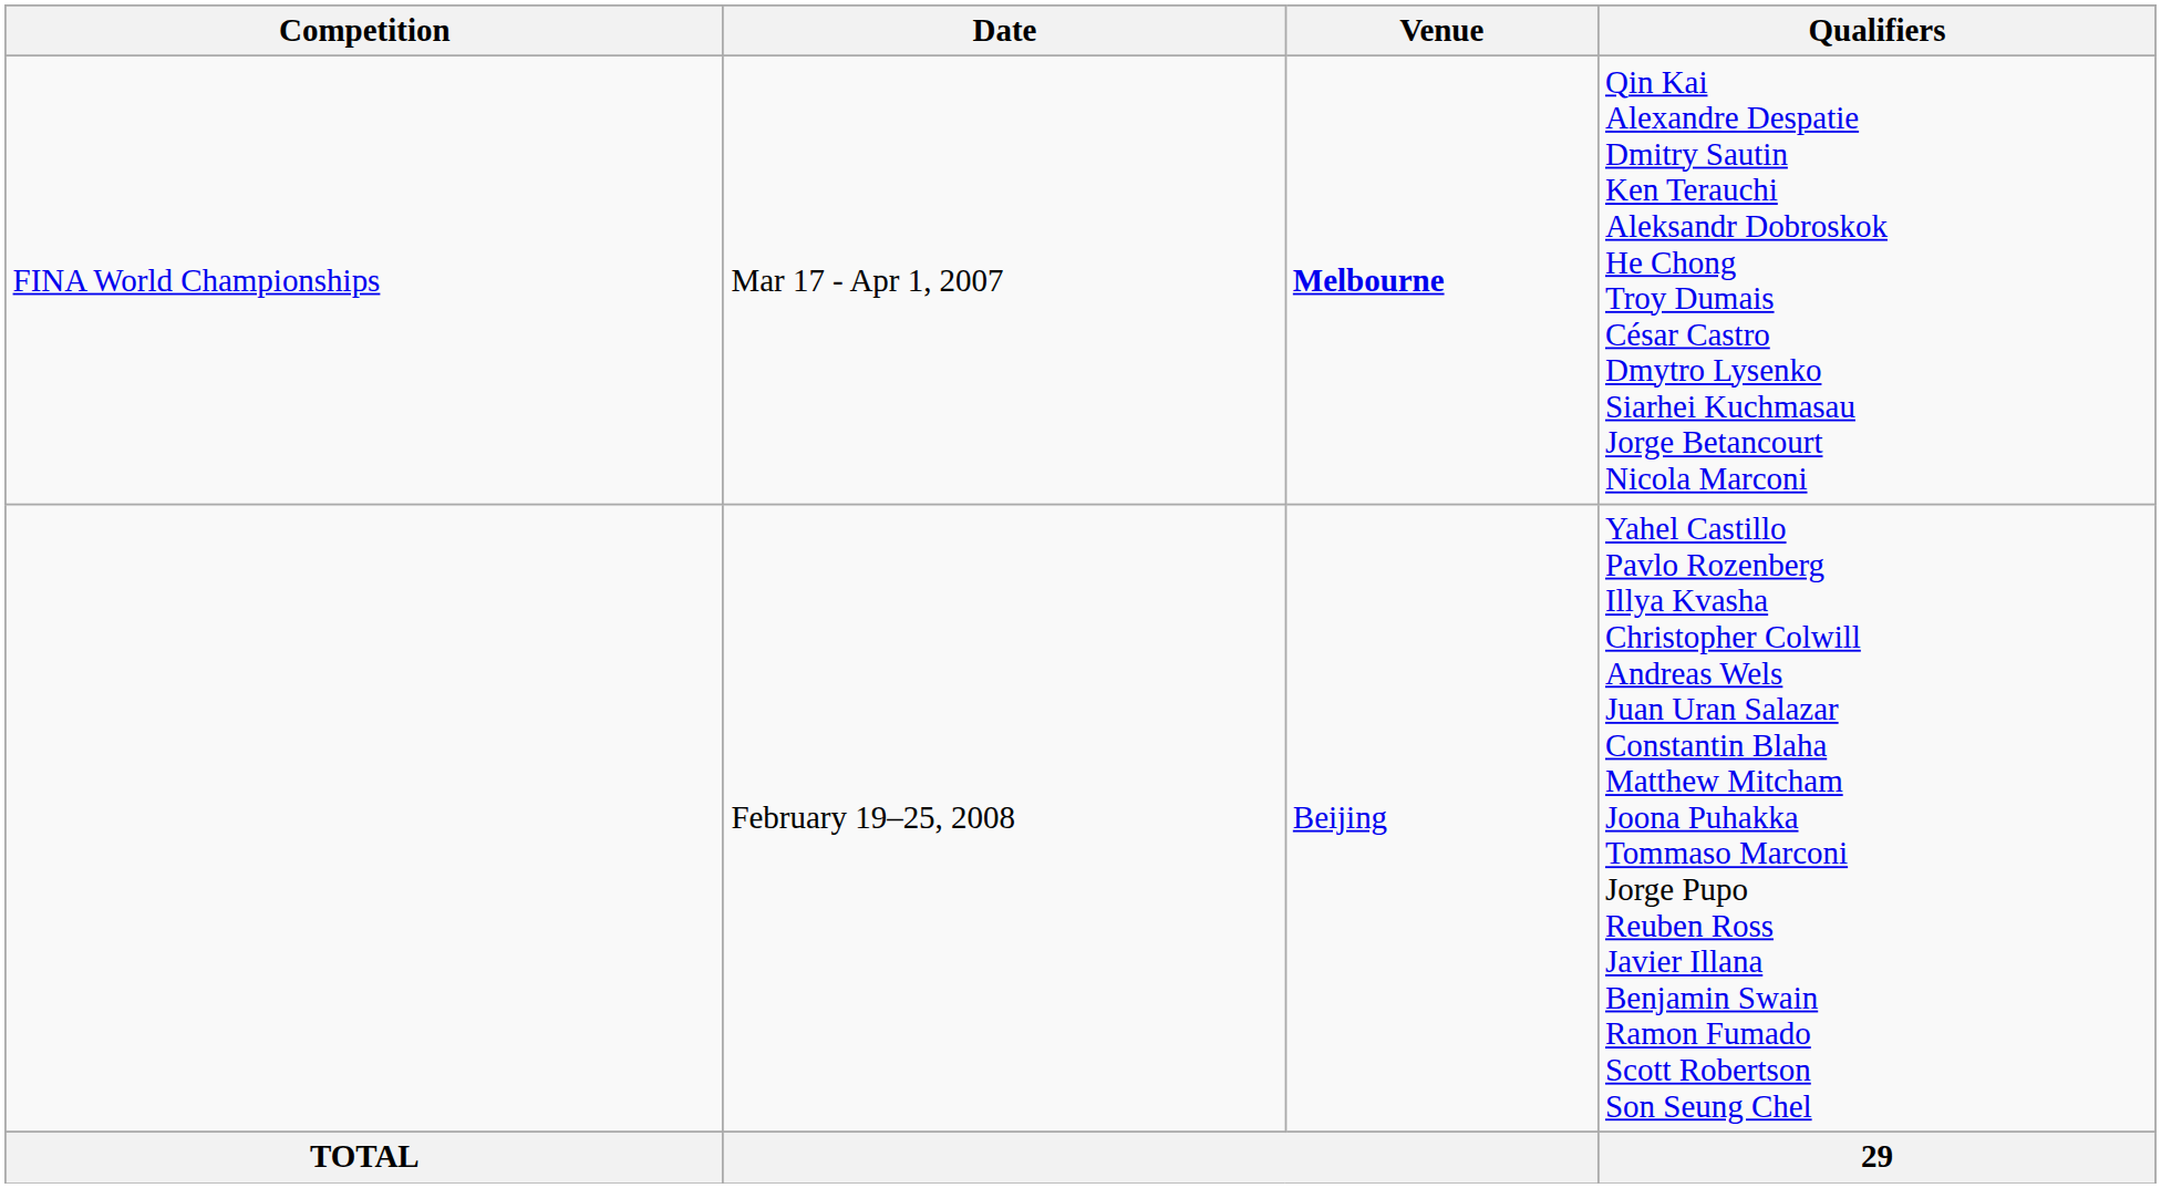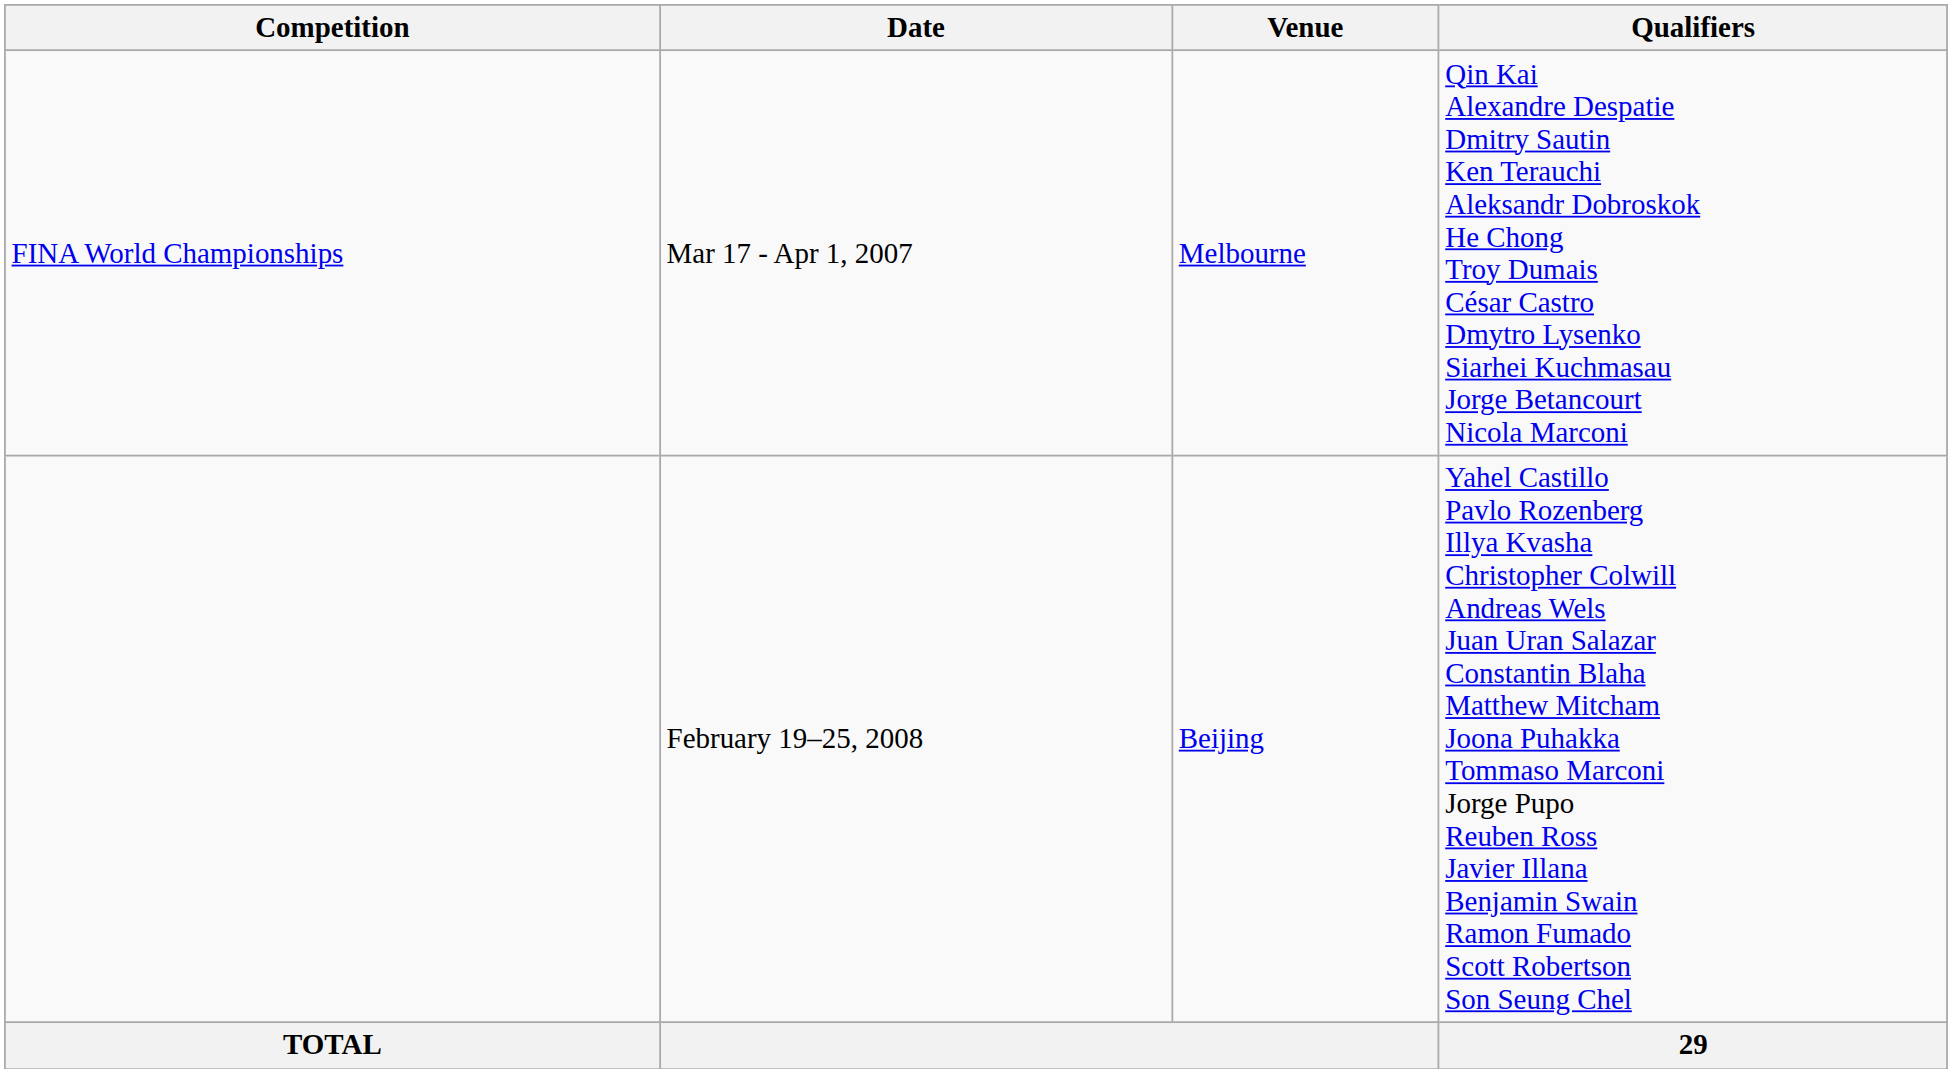FINA World Championships | Venue: bold -> normal
